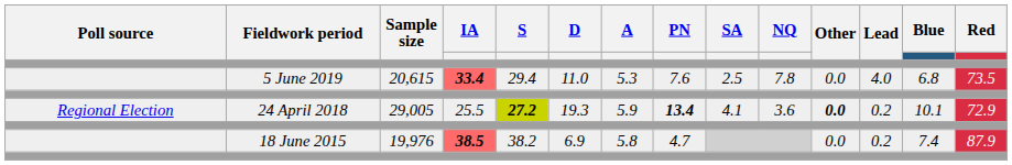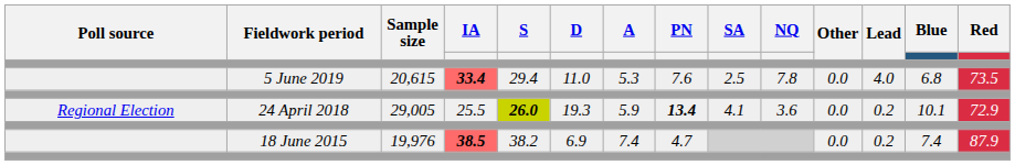24 April 2018 | S: 27.2 -> 26.0
24 April 2018 | Other: bold -> normal
18 June 2015 | A: 5.8 -> 7.4
